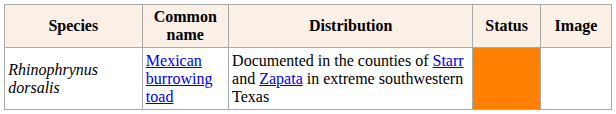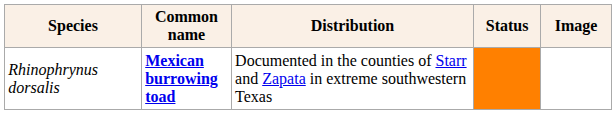Rhinophrynus dorsalis | Common name: normal -> bold
